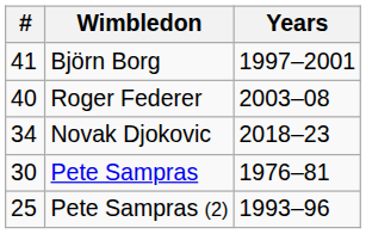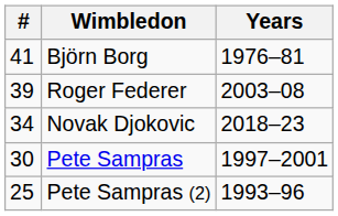Björn Borg | Years: 1997–2001 -> 1976–81
Roger Federer | #: 40 -> 39
Pete Sampras | Years: 1976–81 -> 1997–2001
